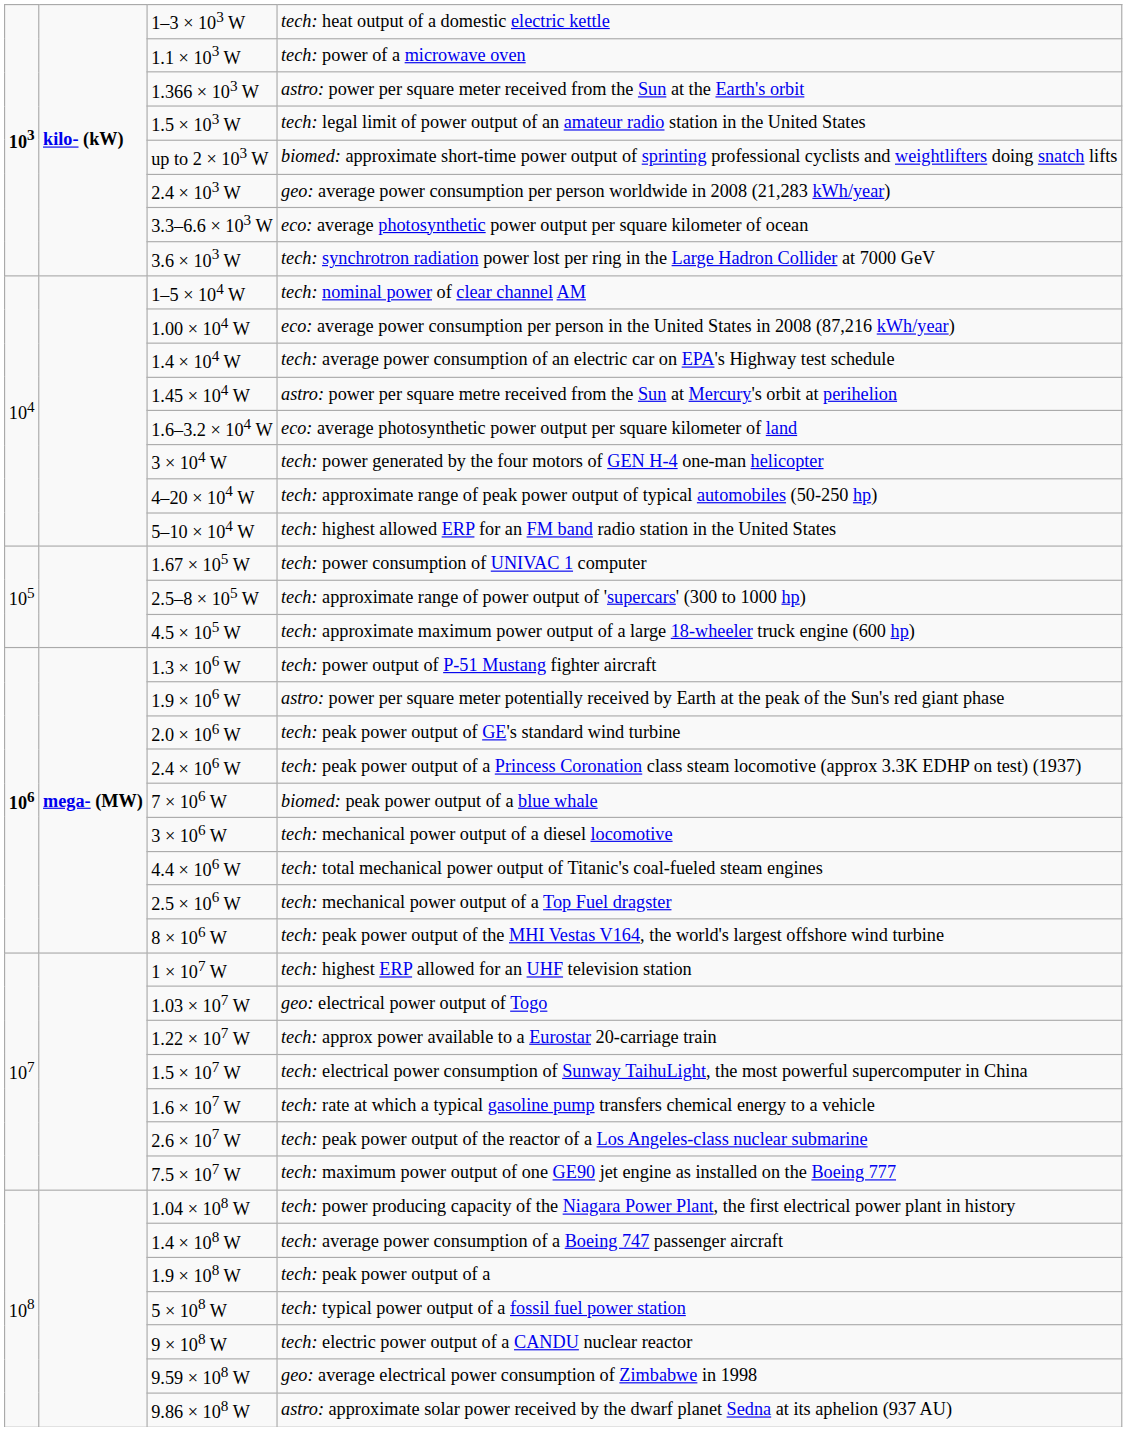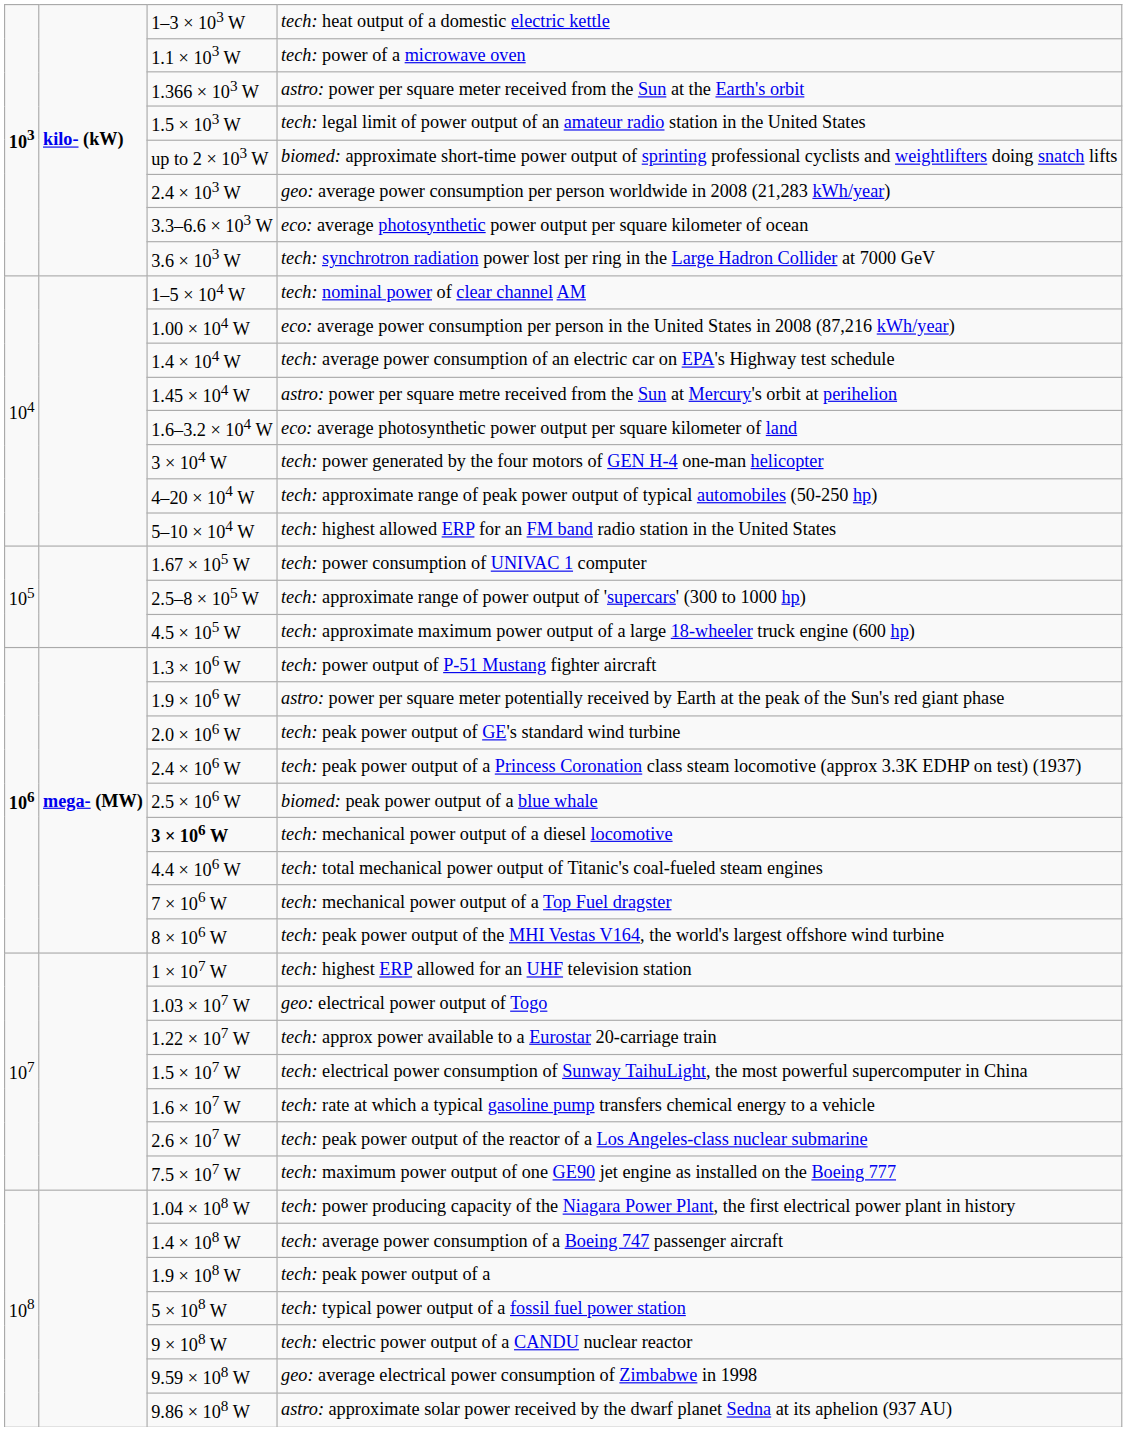biomed: peak power output of a blue whale | column 3: 7 × 106 W -> 2.5 × 106 W
tech: mechanical power output of a diesel locomotive | column 3: normal -> bold
tech: mechanical power output of a Top Fuel dragster | column 3: 2.5 × 106 W -> 7 × 106 W
